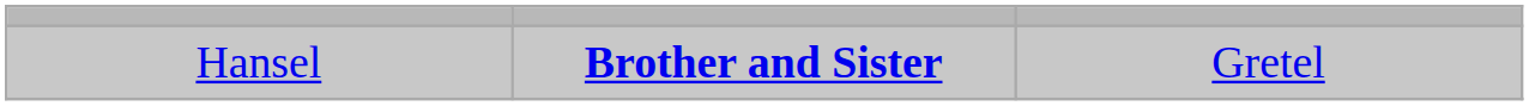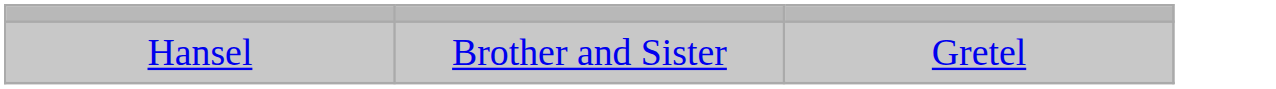Hansel | column 2: bold -> normal
